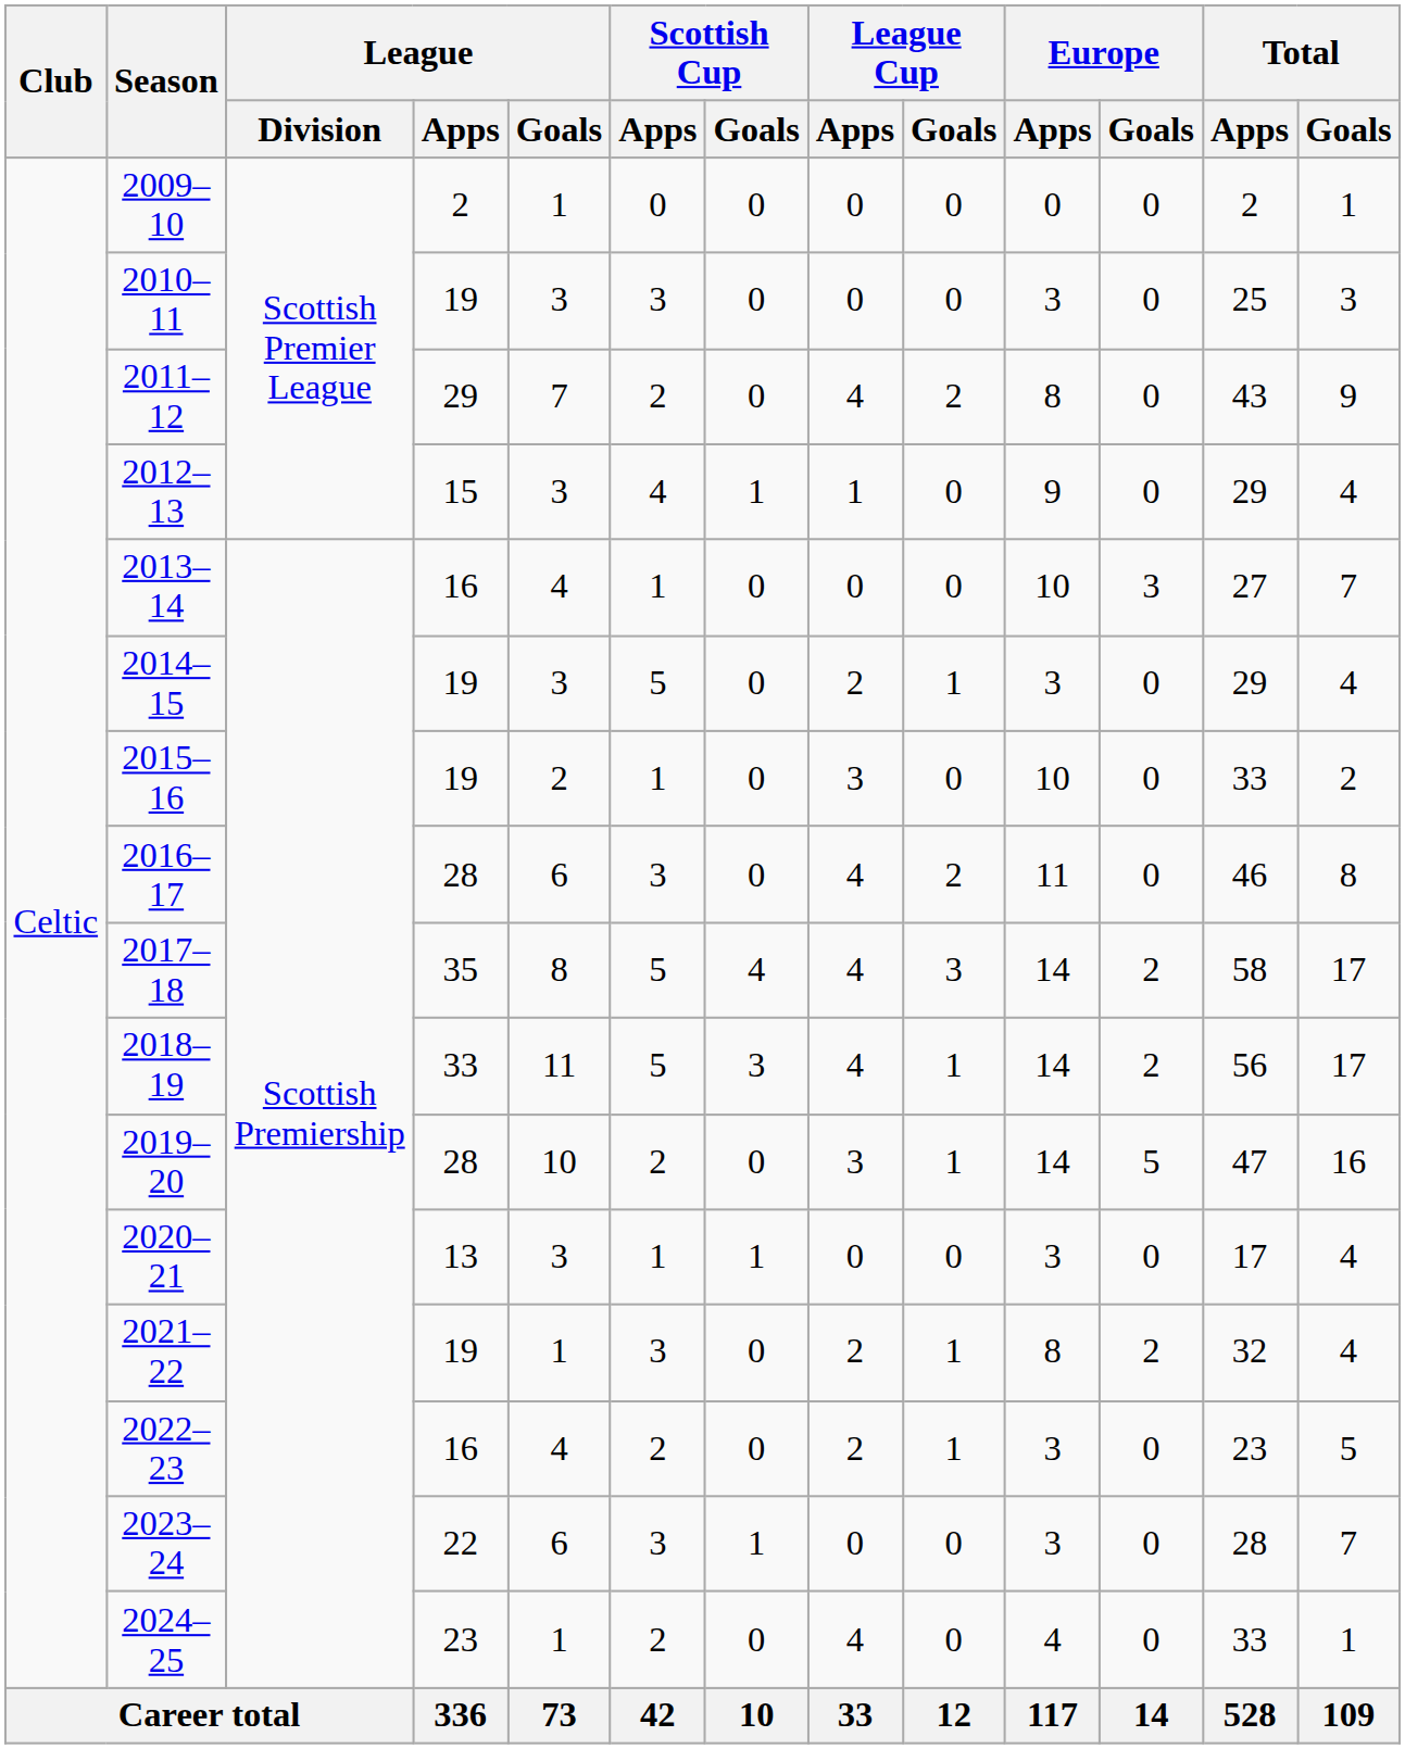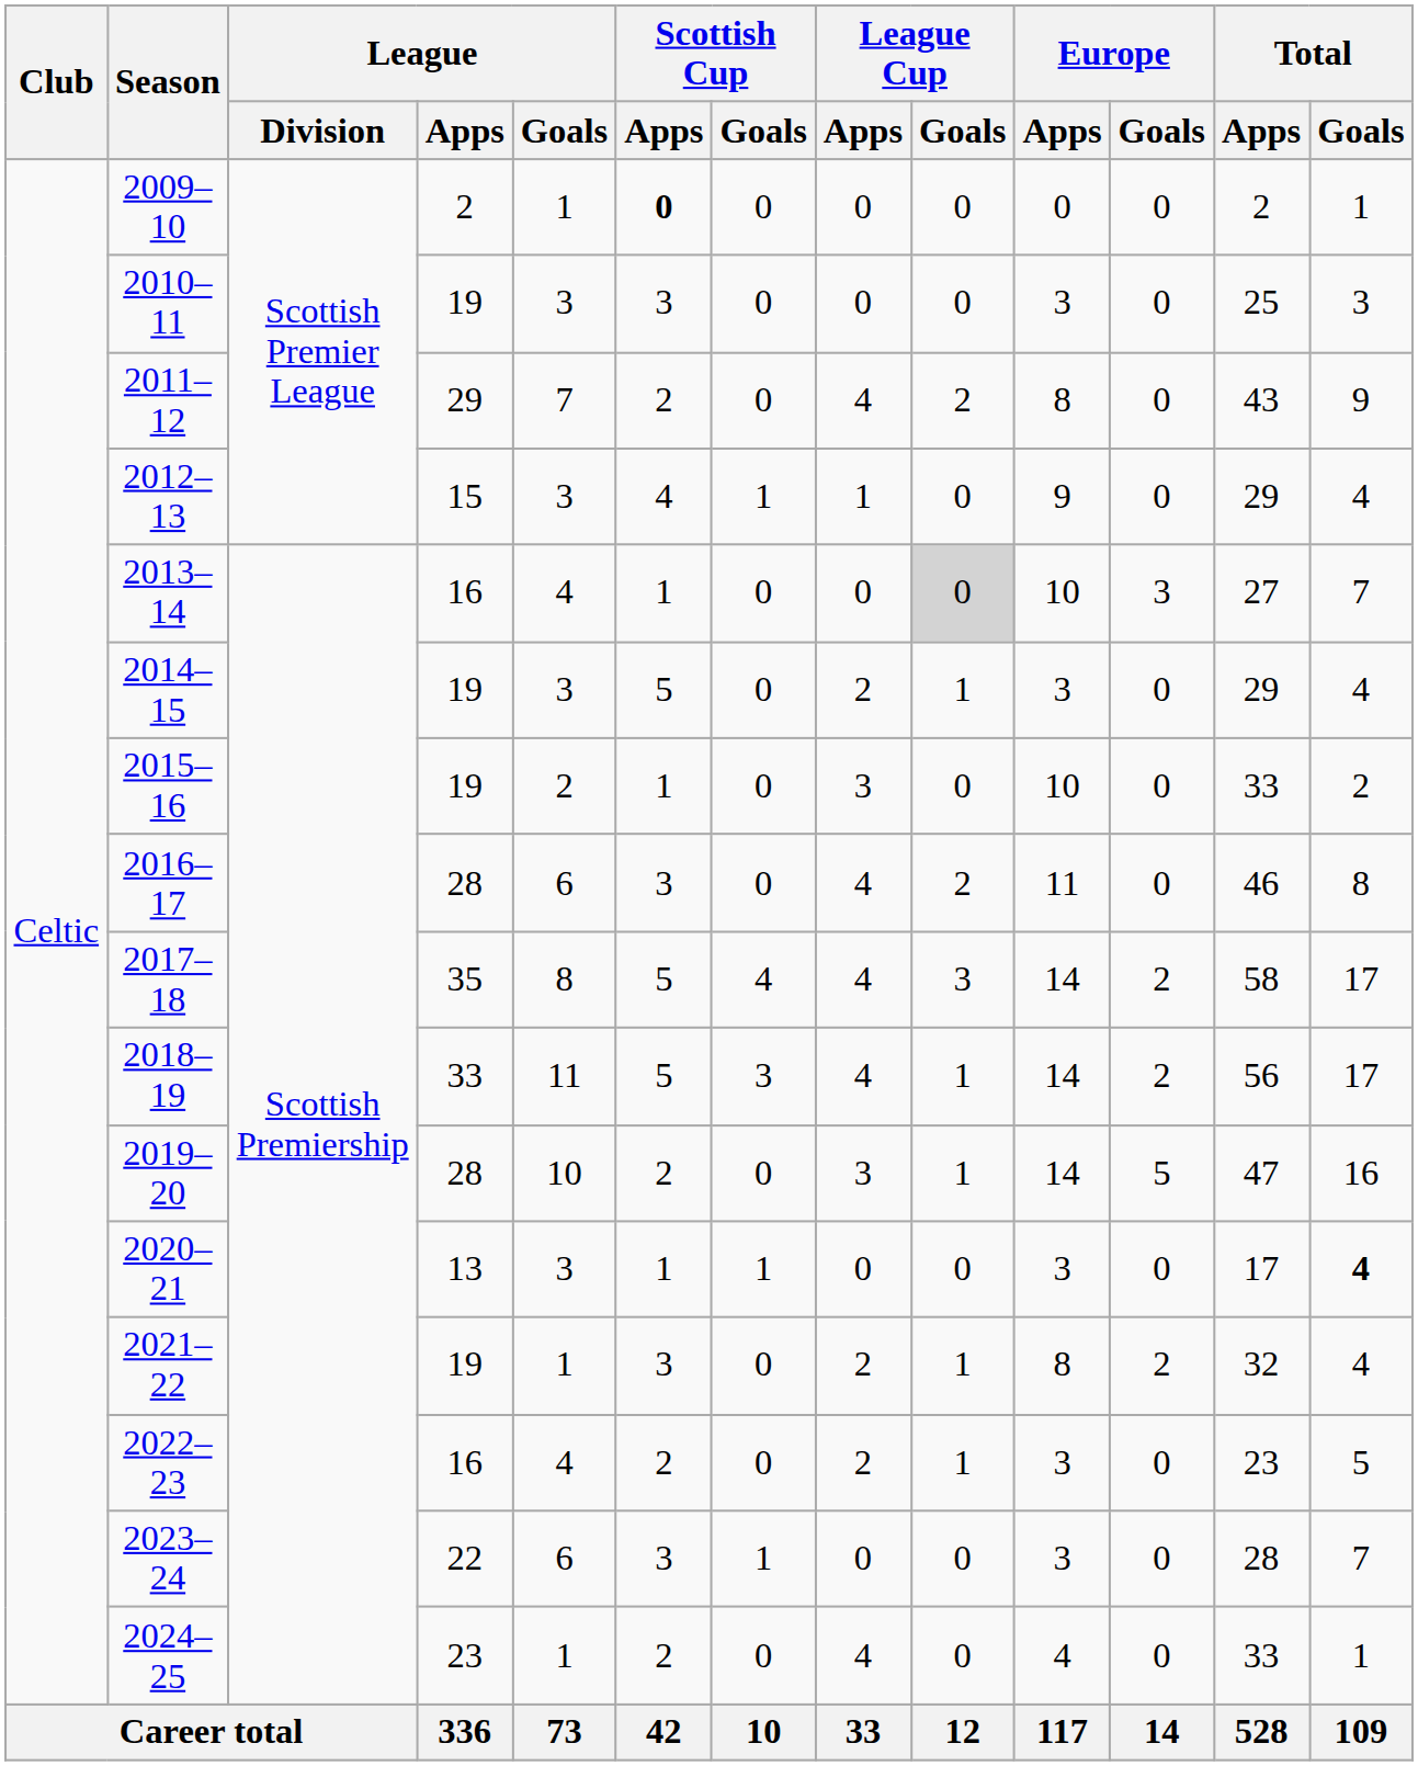2009–10 | Scottish Cup / Apps: normal -> bold
2013–14 | League Cup / Goals: no background -> lightgrey background
2020–21 | Total / Goals: normal -> bold
